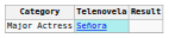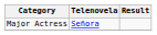Major Actress | Telenovela: paleturquoise background -> no background
